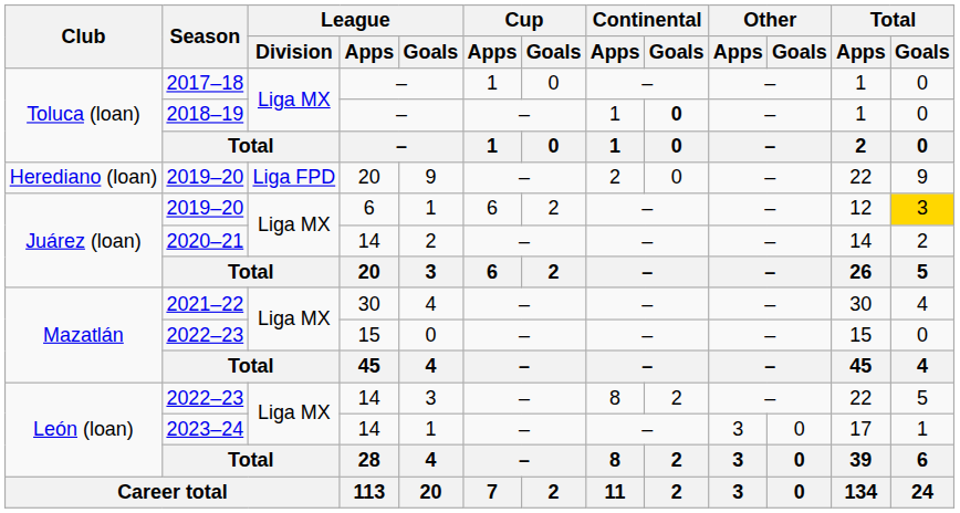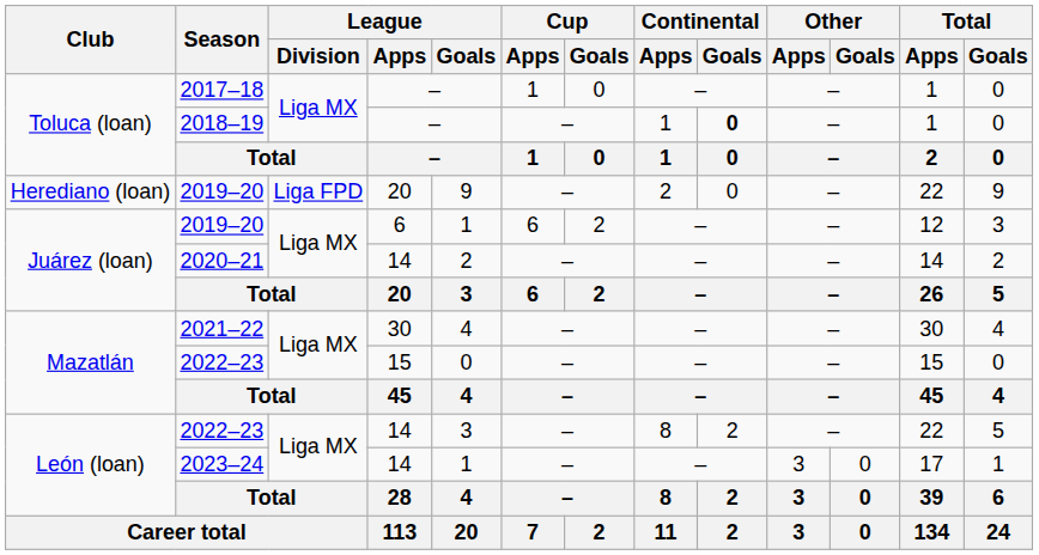2019–20 / 6 | Total / Goals: gold background -> no background
